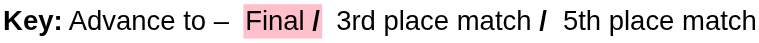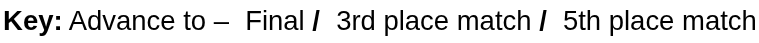Key: Advance to – | column 2: pink background -> no background
